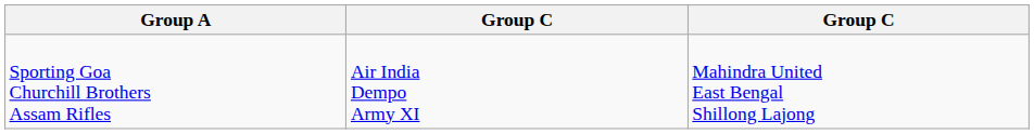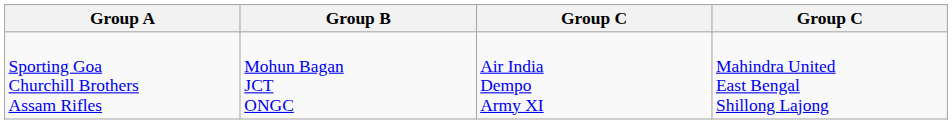+ column: Group B | Mohun Bagan JCT ONGC
